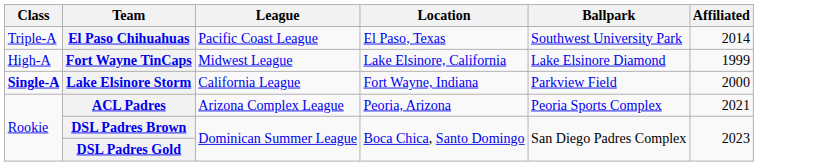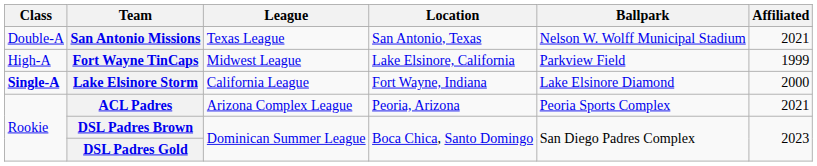- row: Triple-A | El Paso Chihuahuas | Pacific Coast League | El Paso, Texas | Southwest University Park | 2014
+ row: Double-A | San Antonio Missions | Texas League | San Antonio, Texas | Nelson W. Wolff Municipal Stadium | 2021
Fort Wayne TinCaps | Ballpark: Lake Elsinore Diamond -> Parkview Field
Lake Elsinore Storm | Ballpark: Parkview Field -> Lake Elsinore Diamond
